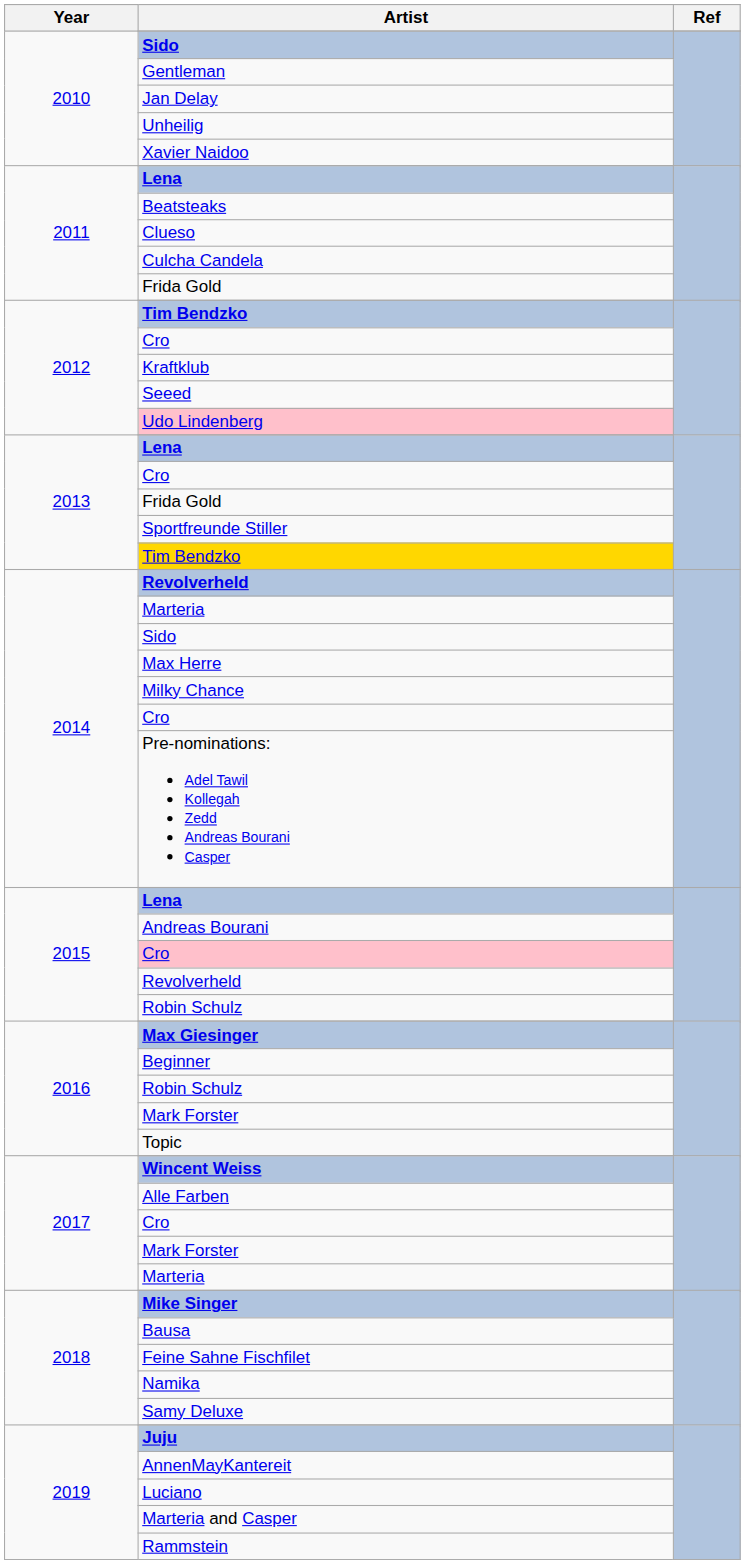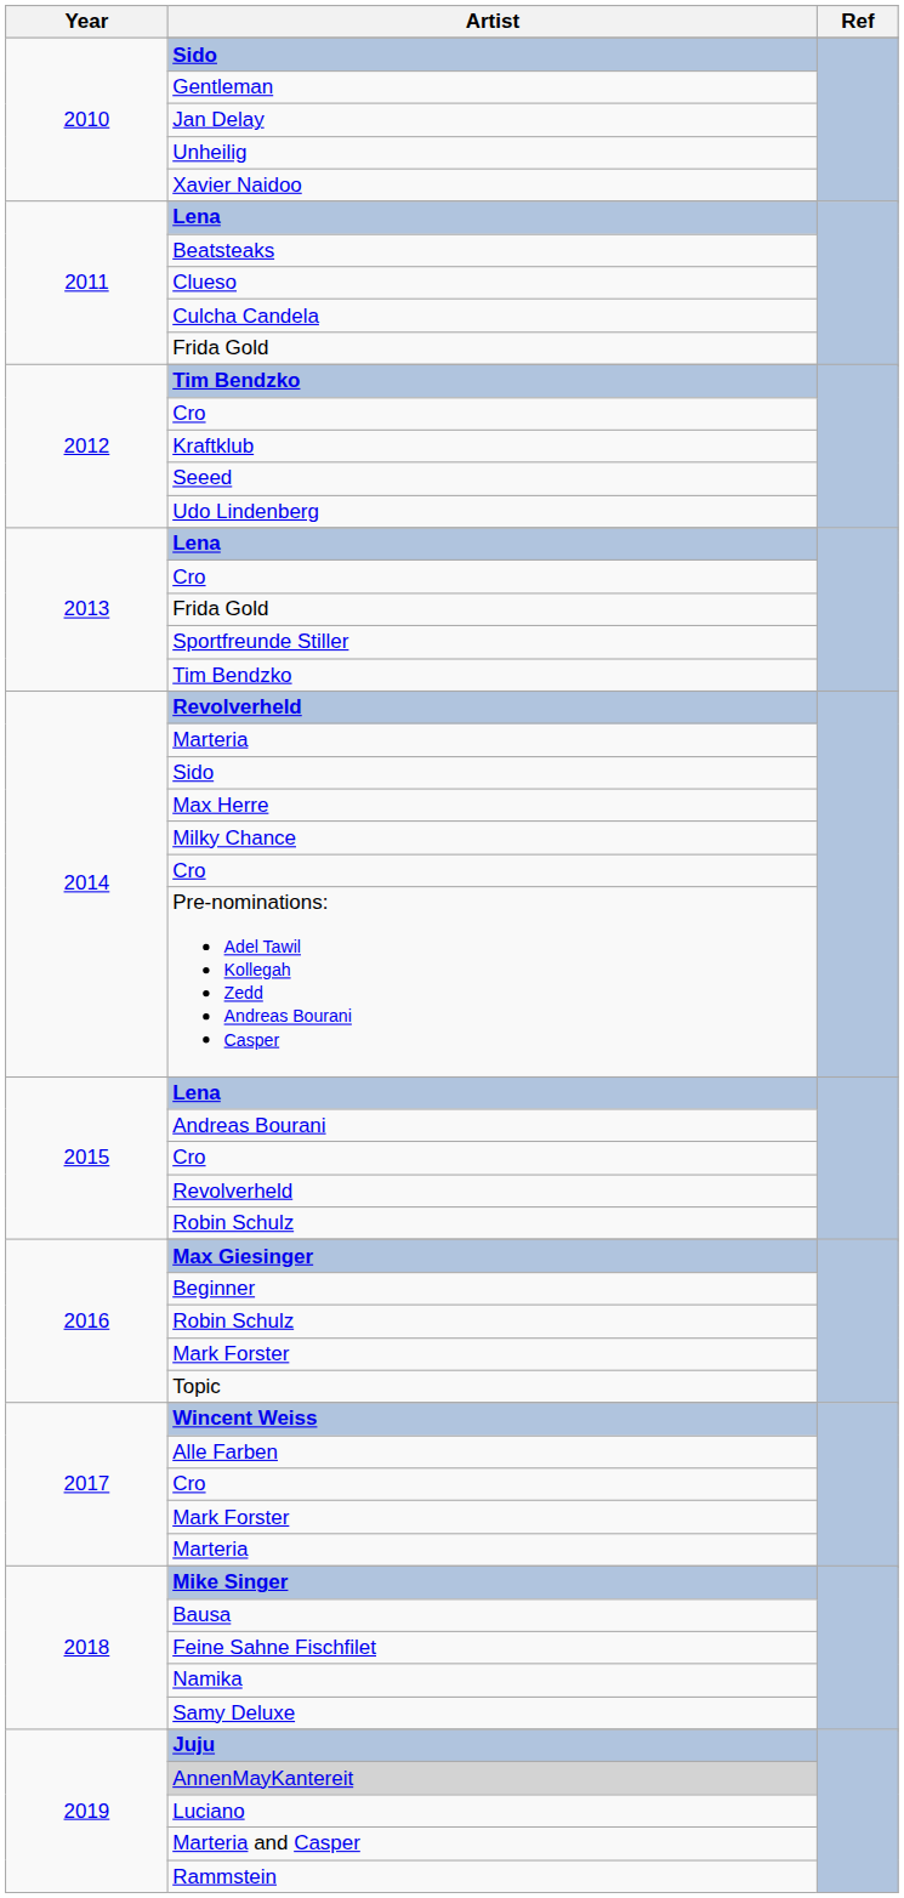Udo Lindenberg | Artist: pink background -> no background
2013 / Tim Bendzko | Artist: gold background -> no background
2015 / Cro | Artist: pink background -> no background
AnnenMayKantereit | Artist: no background -> lightgrey background
